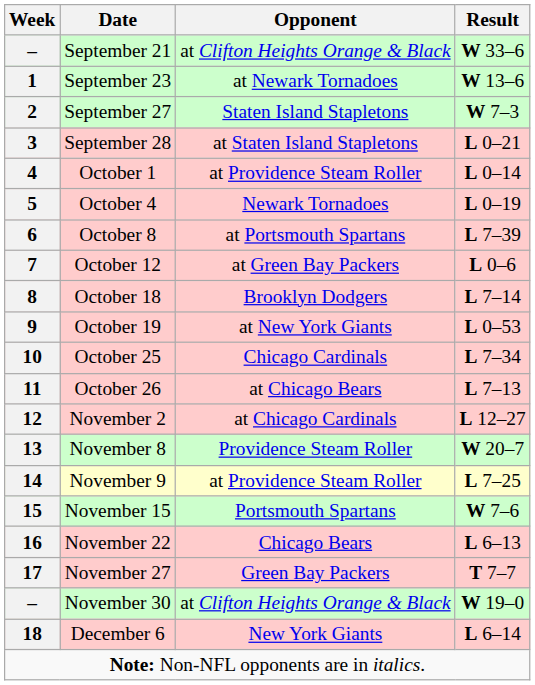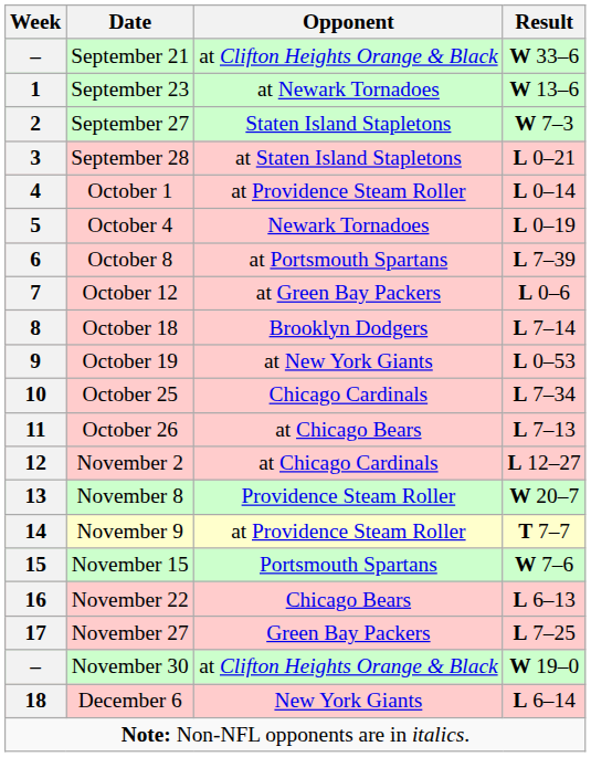14 | Result: L 7–25 -> T 7–7
17 | Result: T 7–7 -> L 7–25
